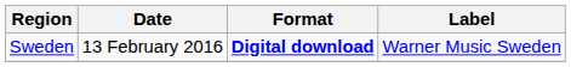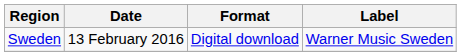Sweden | Format: bold -> normal
